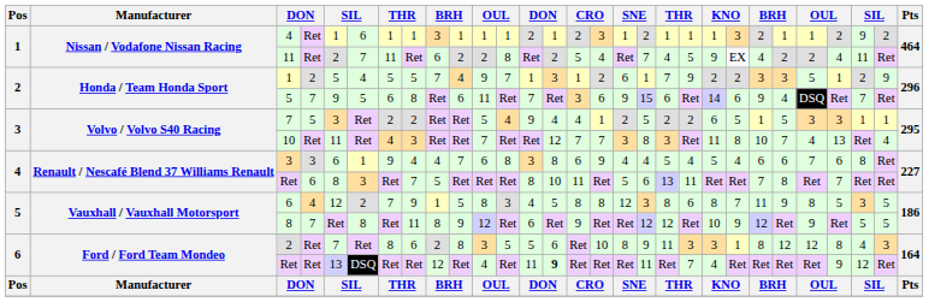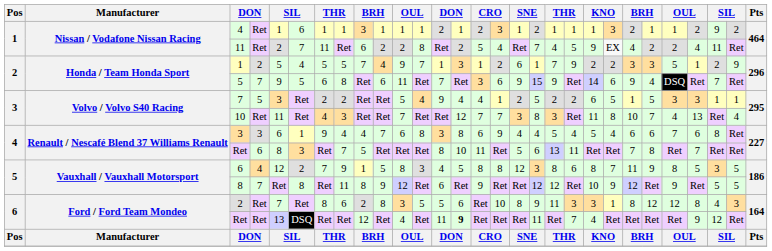row 5 | column 19: 6 -> 9
